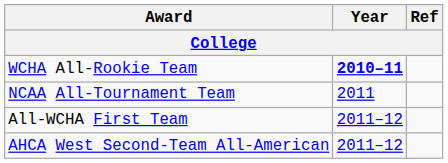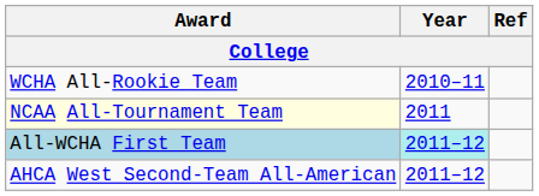row 3 | Year: bold -> normal
row 4 | Award: no background -> lightyellow background
row 5 | Award: no background -> lightblue background
row 5 | Year: no background -> paleturquoise background
